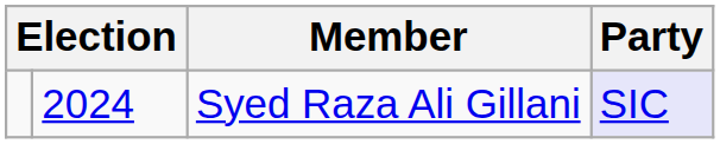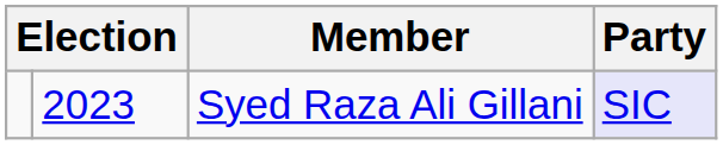Syed Raza Ali Gillani | column 2: 2024 -> 2023
